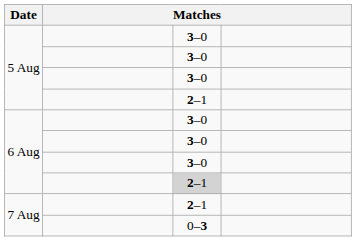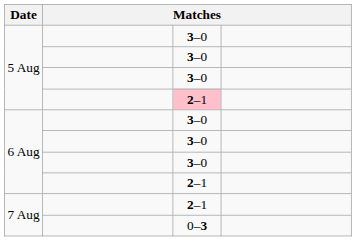5 Aug / 2–1 | column 3: no background -> pink background
6 Aug / 2–1 | column 3: lightgrey background -> no background
